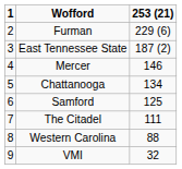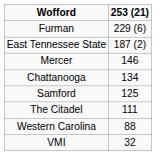- column: 1 | 2 | 3 | 4 | 5 | 6 | 7 | 8 | 9
